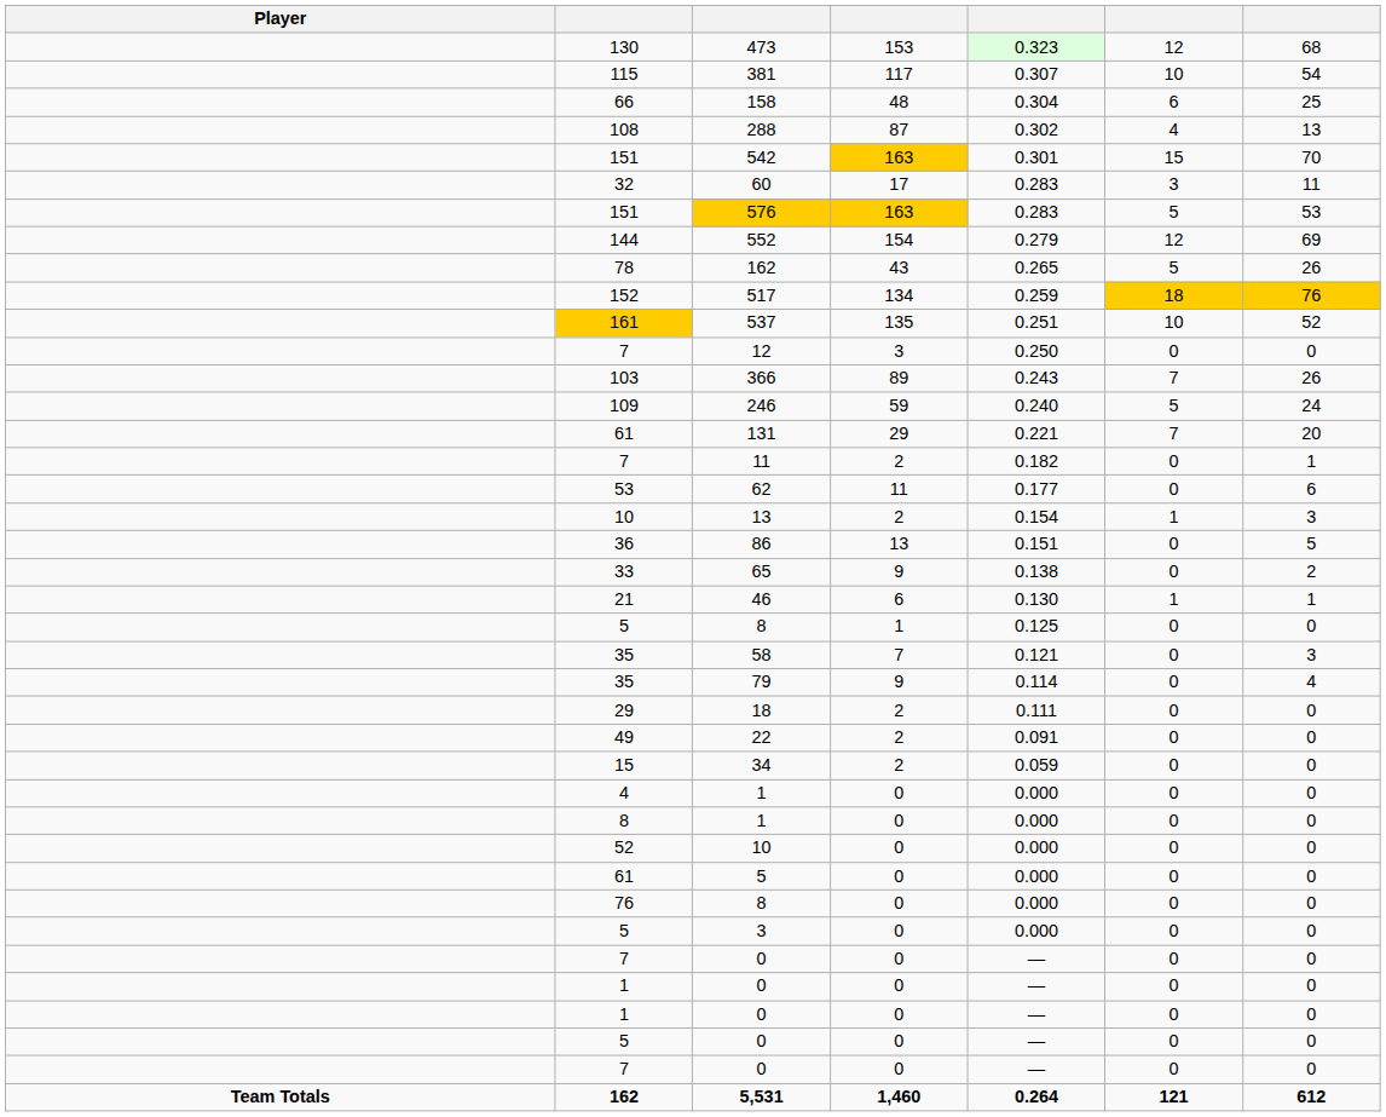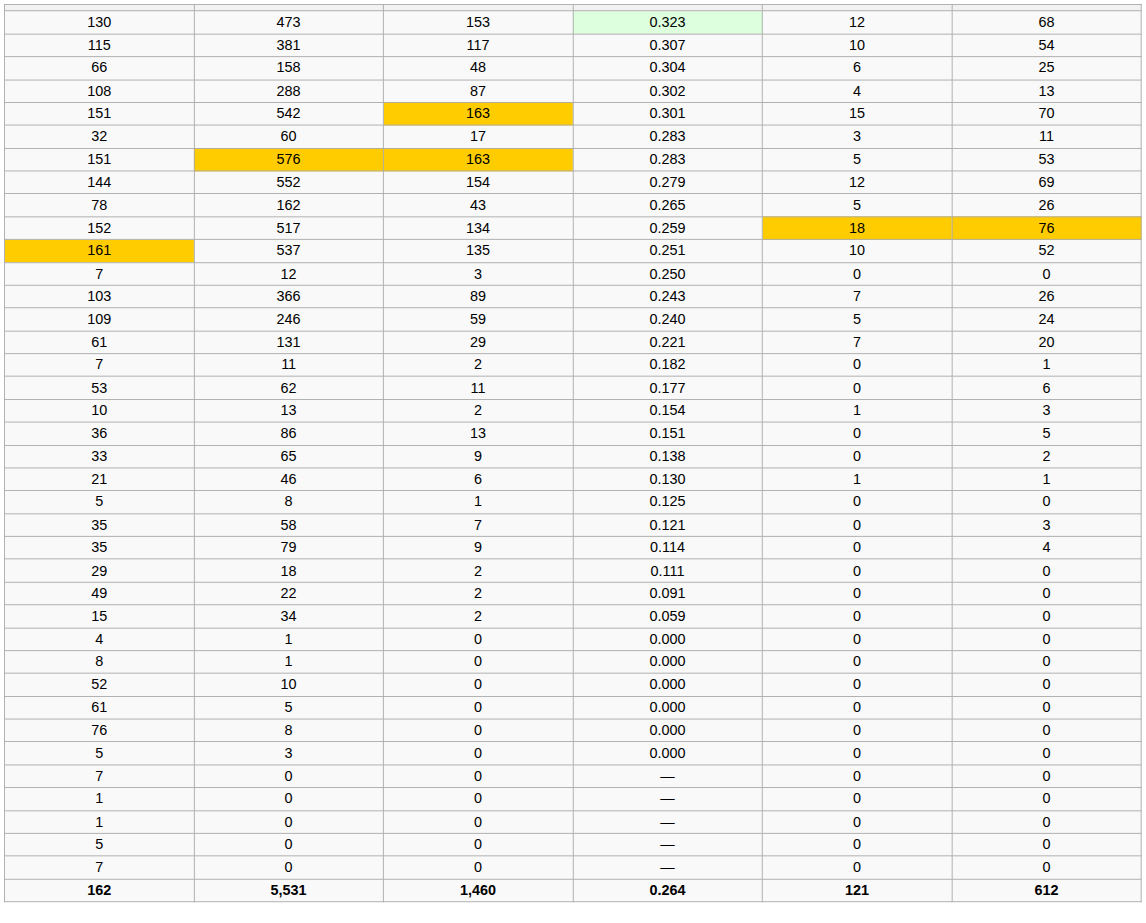- column: Player | Team Totals
